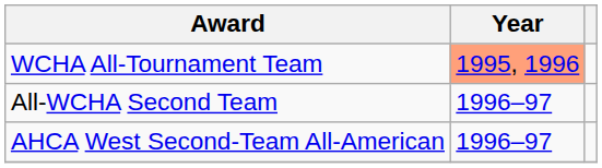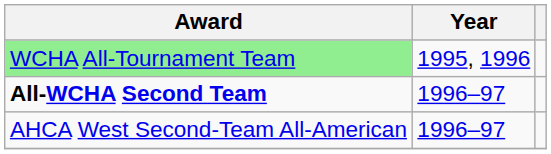row 2 | Award: no background -> lightgreen background
row 2 | Year: lightsalmon background -> no background
row 3 | Award: normal -> bold
